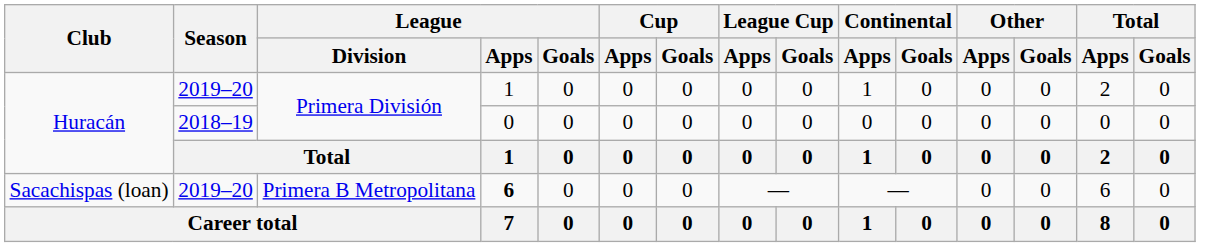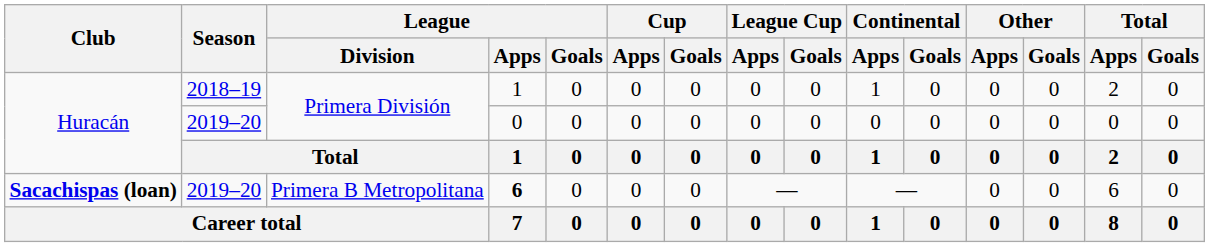row 3 | Season: 2019–20 -> 2018–19
row 4 | Season: 2018–19 -> 2019–20
row 6 | Club: normal -> bold
